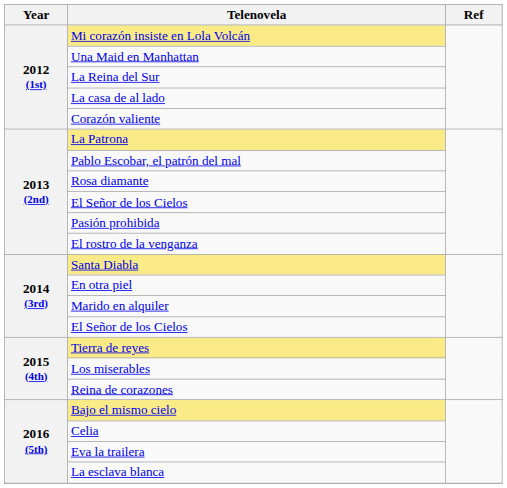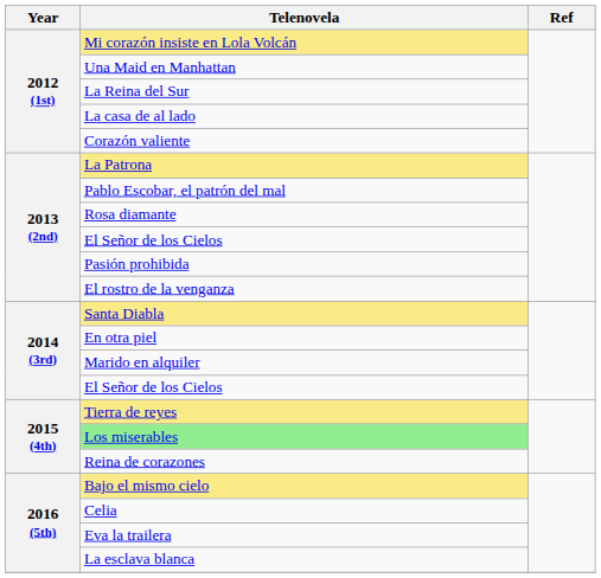Los miserables | Telenovela: no background -> lightgreen background
